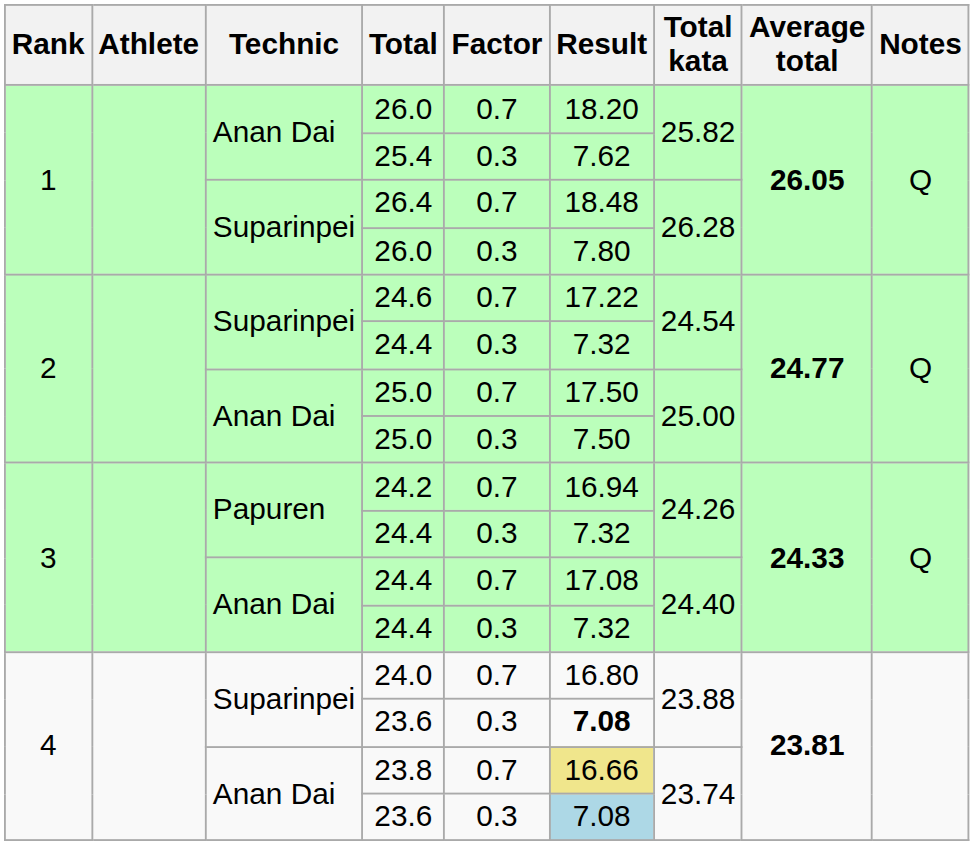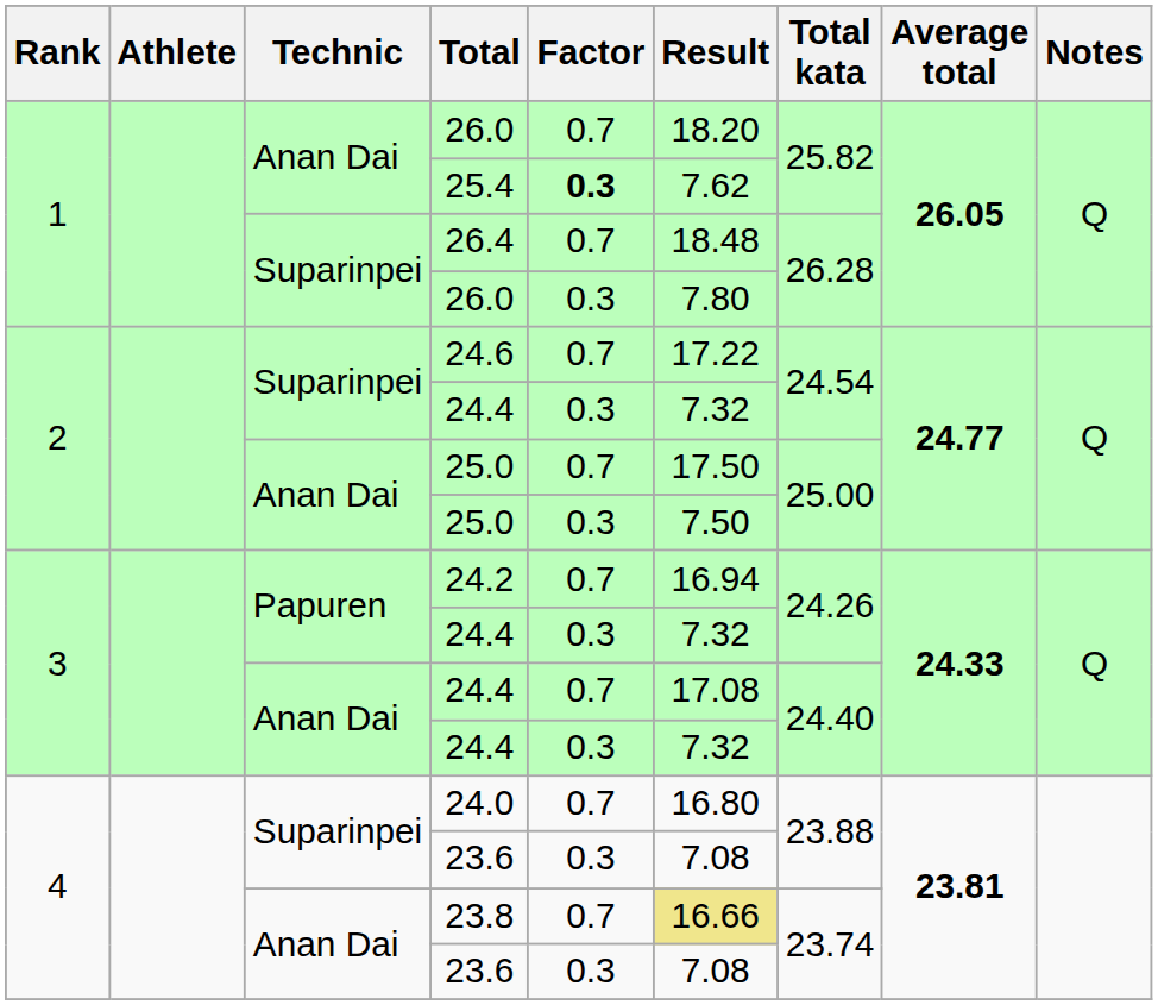25.4 | Factor: normal -> bold
Suparinpei / 23.6 | Result: bold -> normal
Anan Dai / 23.6 | Result: lightblue background -> no background
